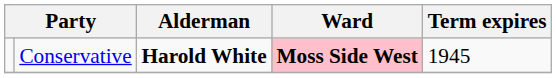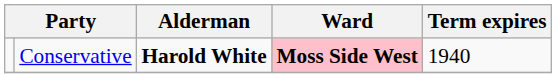Conservative | Term expires: 1945 -> 1940
